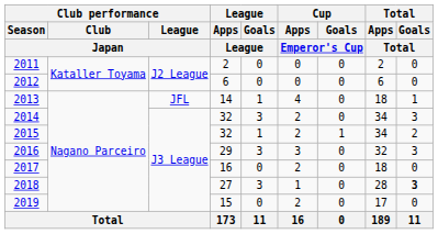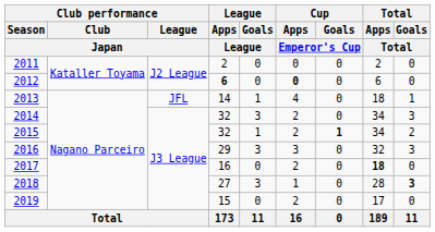2012 | League / Apps / League: normal -> bold
2012 | Cup / Apps / Emperor's Cup: normal -> bold
2015 | Cup / Goals / Emperor's Cup: normal -> bold
2017 | Total / Apps / Total: normal -> bold
